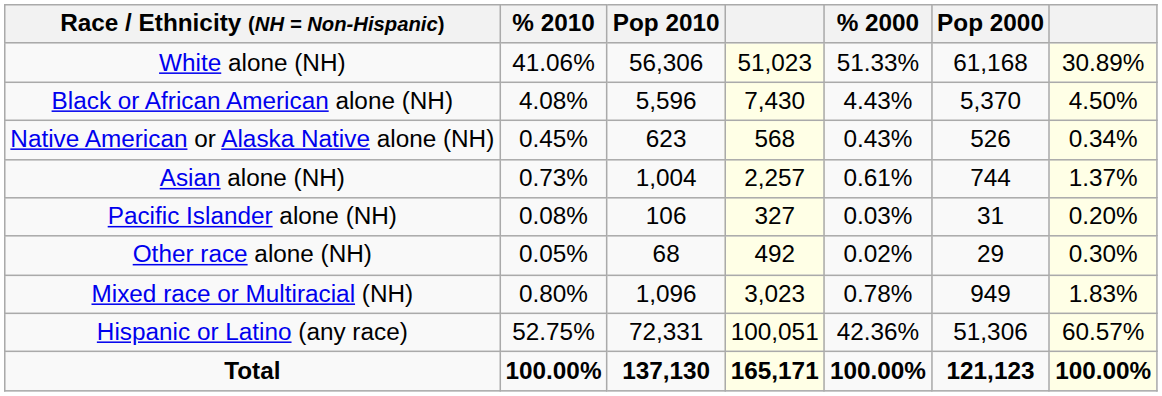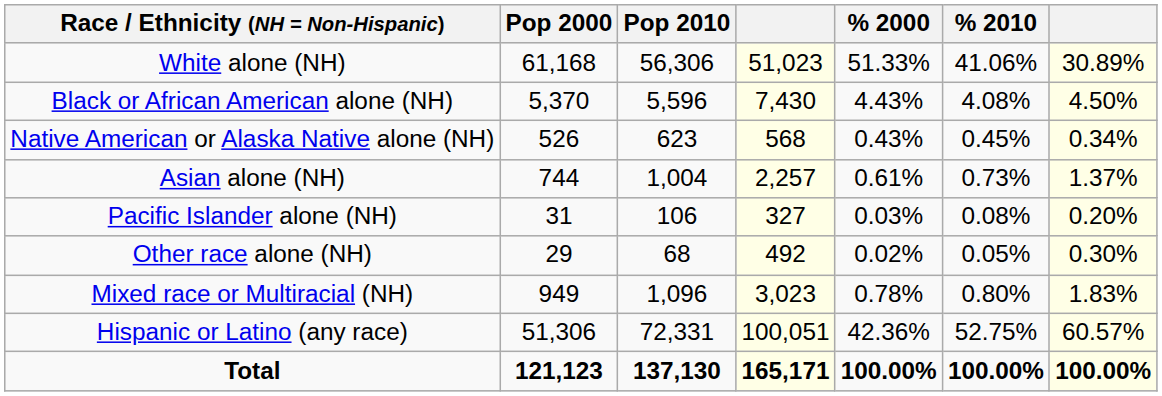columns swapped: Pop 2000 <-> % 2010
